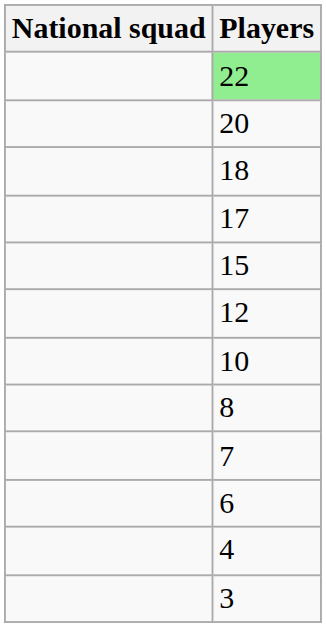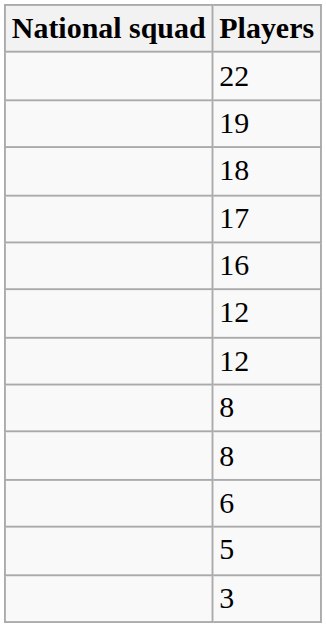row 2 | Players: lightgreen background -> no background
row 3 | Players: 20 -> 19
row 6 | Players: 15 -> 16
row 8 | Players: 10 -> 12
row 10 | Players: 7 -> 8
row 12 | Players: 4 -> 5
